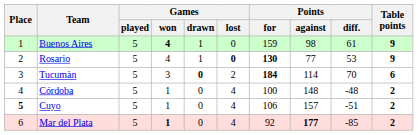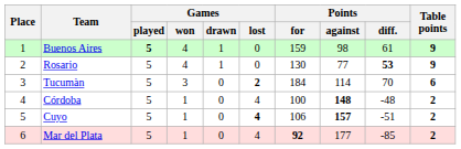Buenos Aires | Games / played: normal -> bold
Buenos Aires | Games / won: bold -> normal
Rosario | Games / lost: bold -> normal
Rosario | Points / for: bold -> normal
Rosario | Points / diff.: normal -> bold
Tucumàn | Games / drawn: bold -> normal
Tucumàn | Games / lost: normal -> bold
Tucumàn | Points / for: bold -> normal
Córdoba | Points / against: normal -> bold
Cuyo | Place: bold -> normal
Cuyo | Games / lost: normal -> bold
Cuyo | Points / against: normal -> bold
Mar del Plata | Games / won: bold -> normal
Mar del Plata | Points / for: normal -> bold
Mar del Plata | Points / against: bold -> normal
